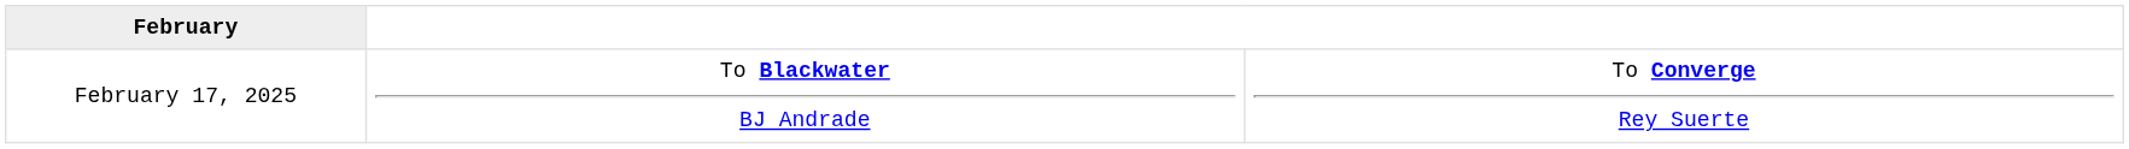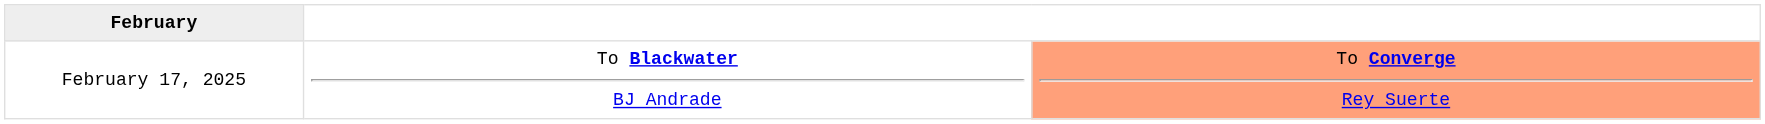February 17, 2025 | column 3: no background -> lightsalmon background
